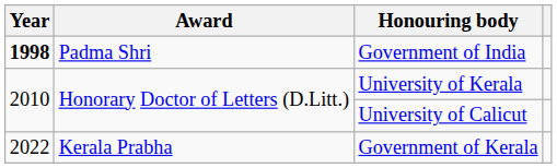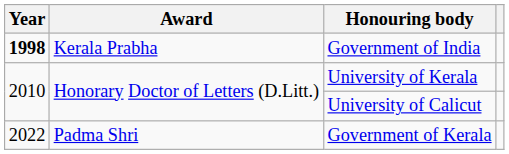Government of India | Award: Padma Shri -> Kerala Prabha
Government of Kerala | Award: Kerala Prabha -> Padma Shri
